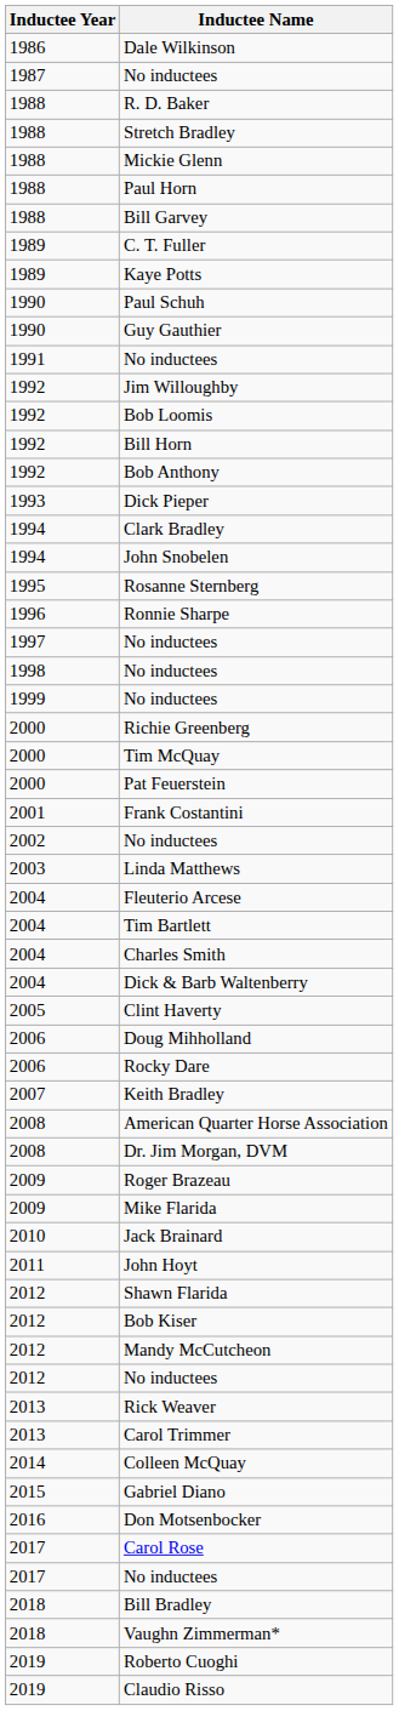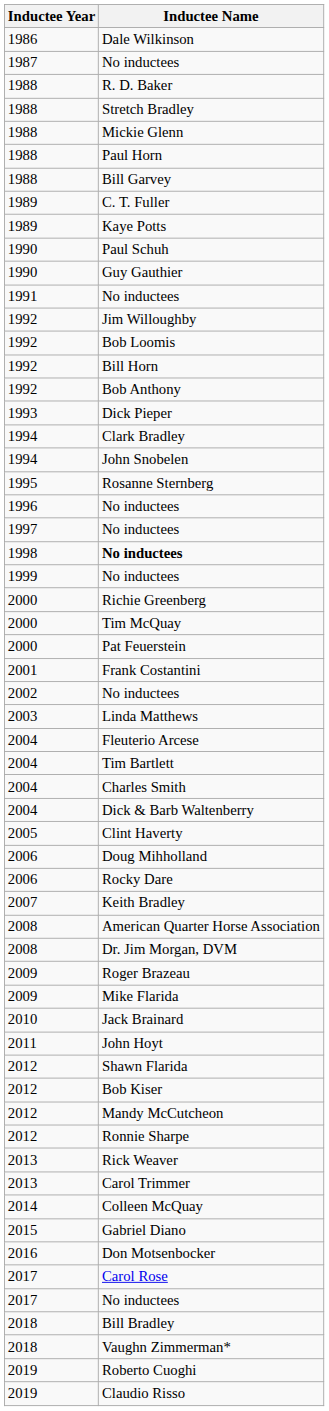row 22 | Inductee Name: Ronnie Sharpe -> No inductees
row 24 | Inductee Name: normal -> bold
row 49 | Inductee Name: No inductees -> Ronnie Sharpe
